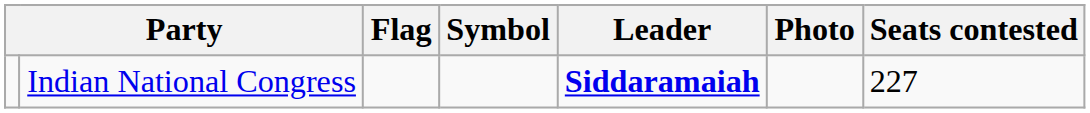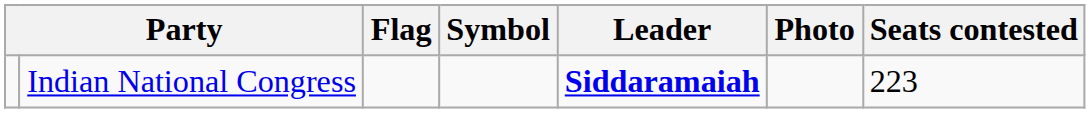Indian National Congress | Seats contested: 227 -> 223
